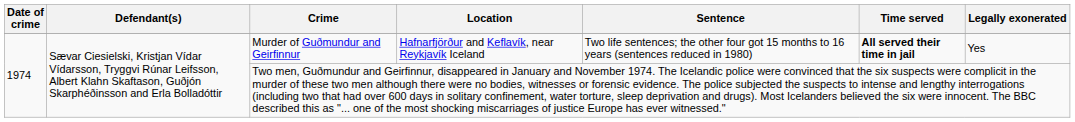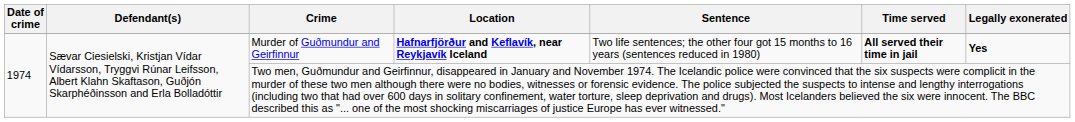Murder of Guðmundur and Geirfinnur | Location: normal -> bold
Murder of Guðmundur and Geirfinnur | Legally exonerated: normal -> bold
